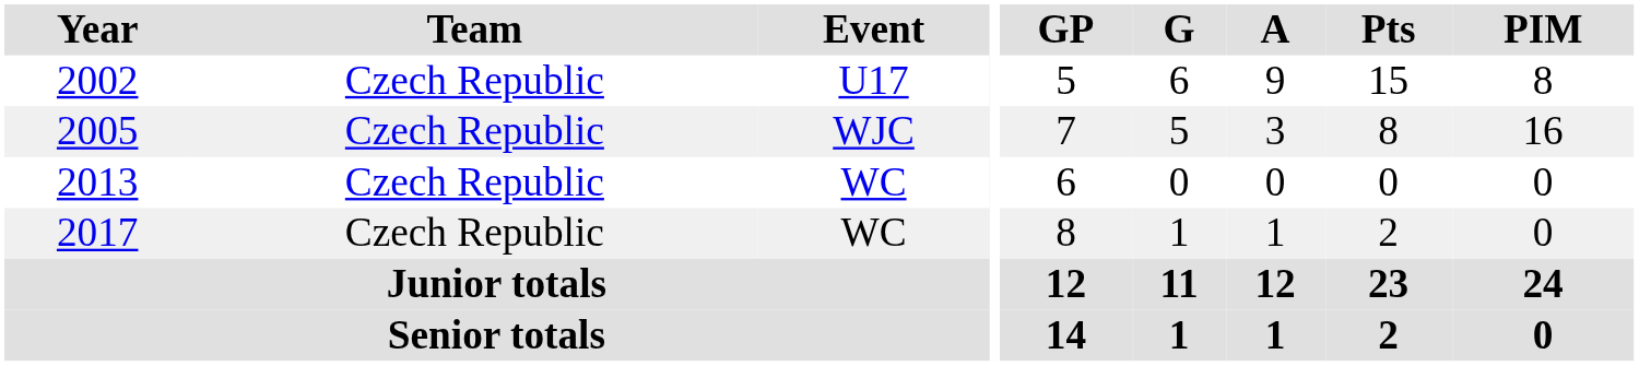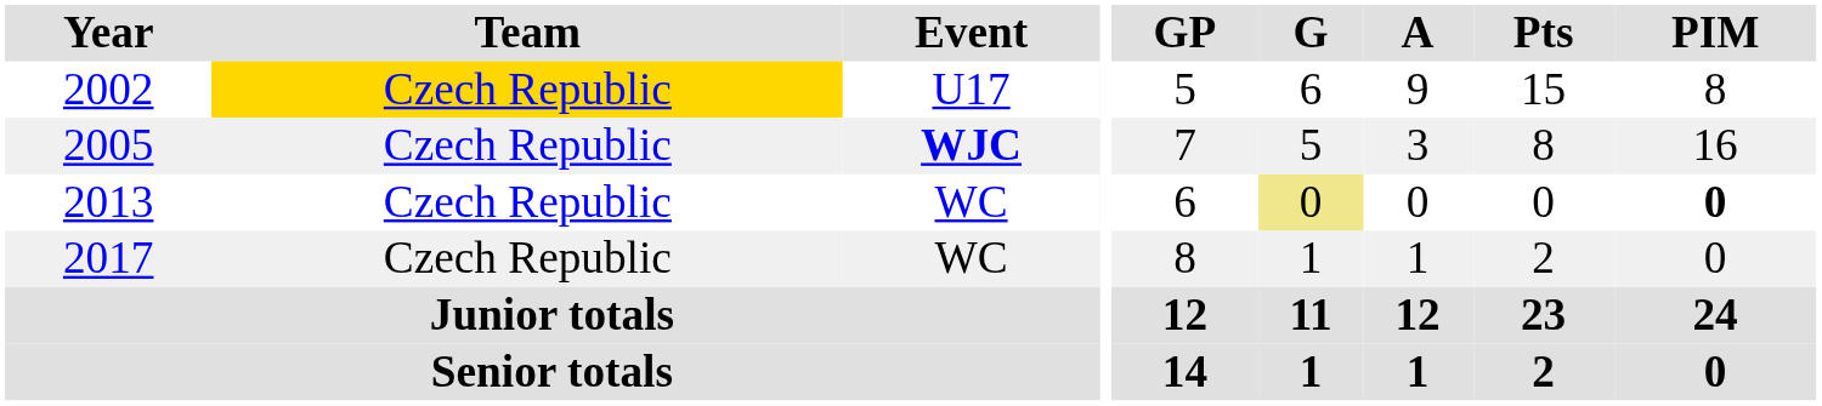2002 | Team: no background -> gold background
2005 | Event: normal -> bold
2013 | G: no background -> khaki background
2013 | PIM: normal -> bold
